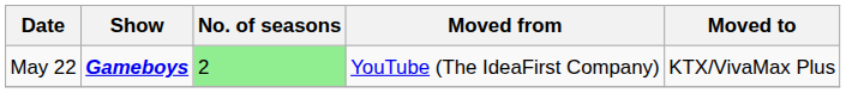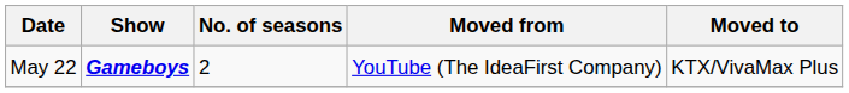May 22 | No. of seasons: lightgreen background -> no background
